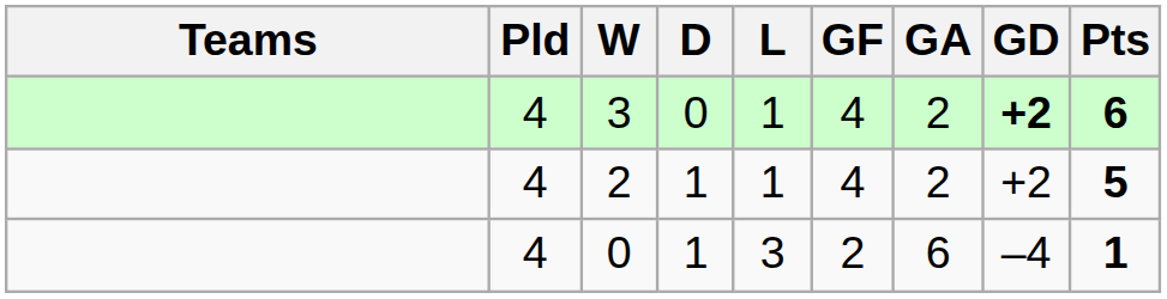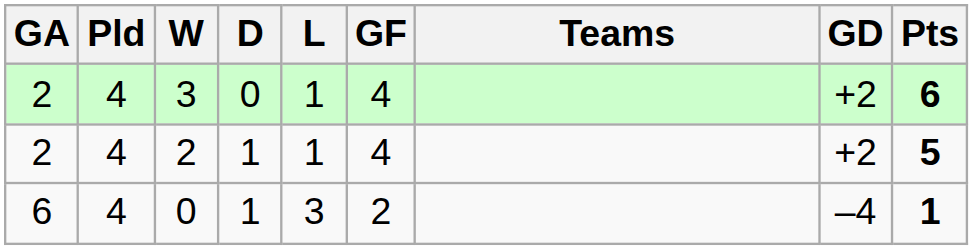columns swapped: Teams <-> GA
row 2 | GD: bold -> normal
